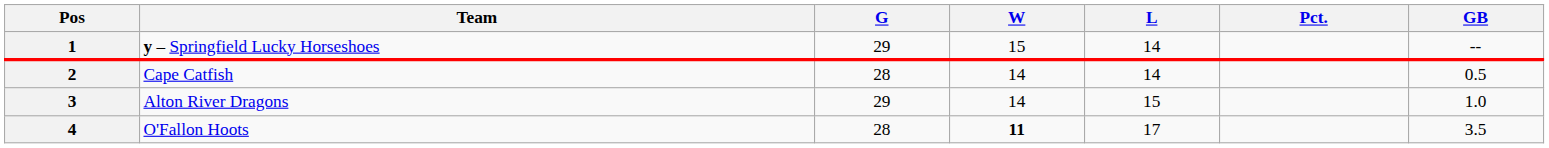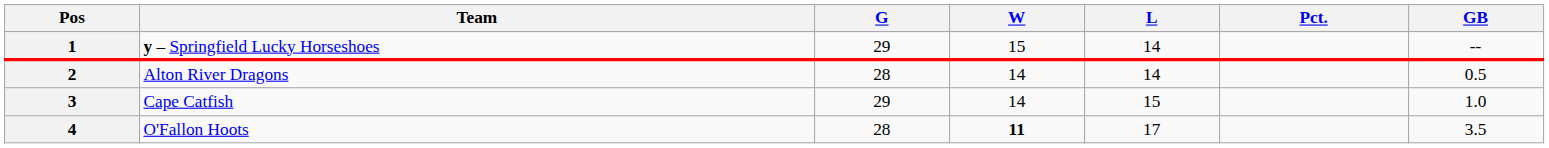2 | Team: Cape Catfish -> Alton River Dragons
3 | Team: Alton River Dragons -> Cape Catfish
